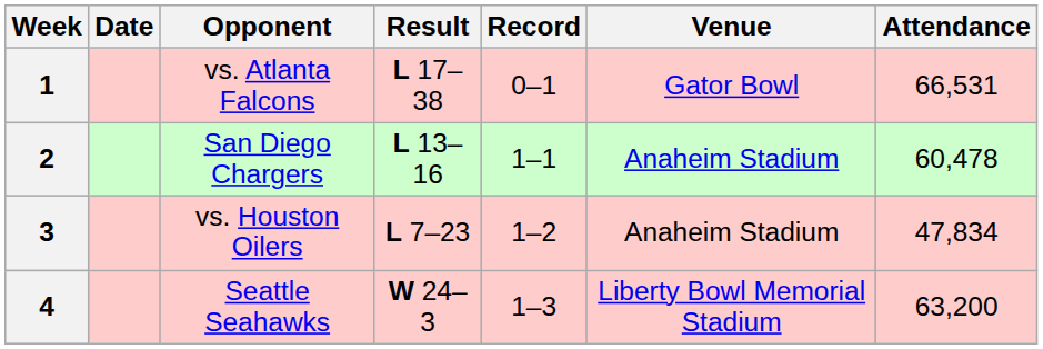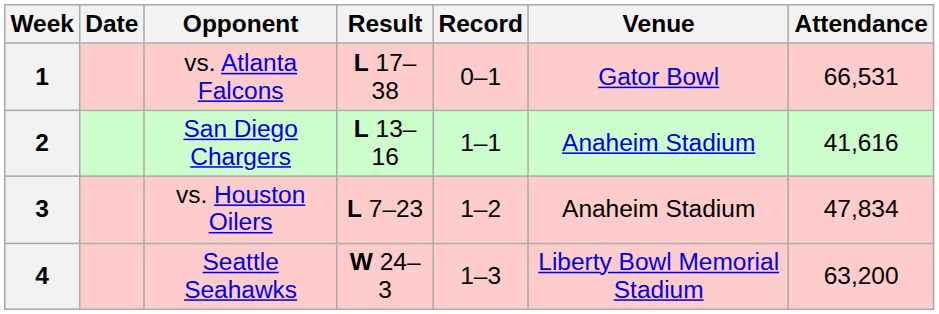2 | Attendance: 60,478 -> 41,616
